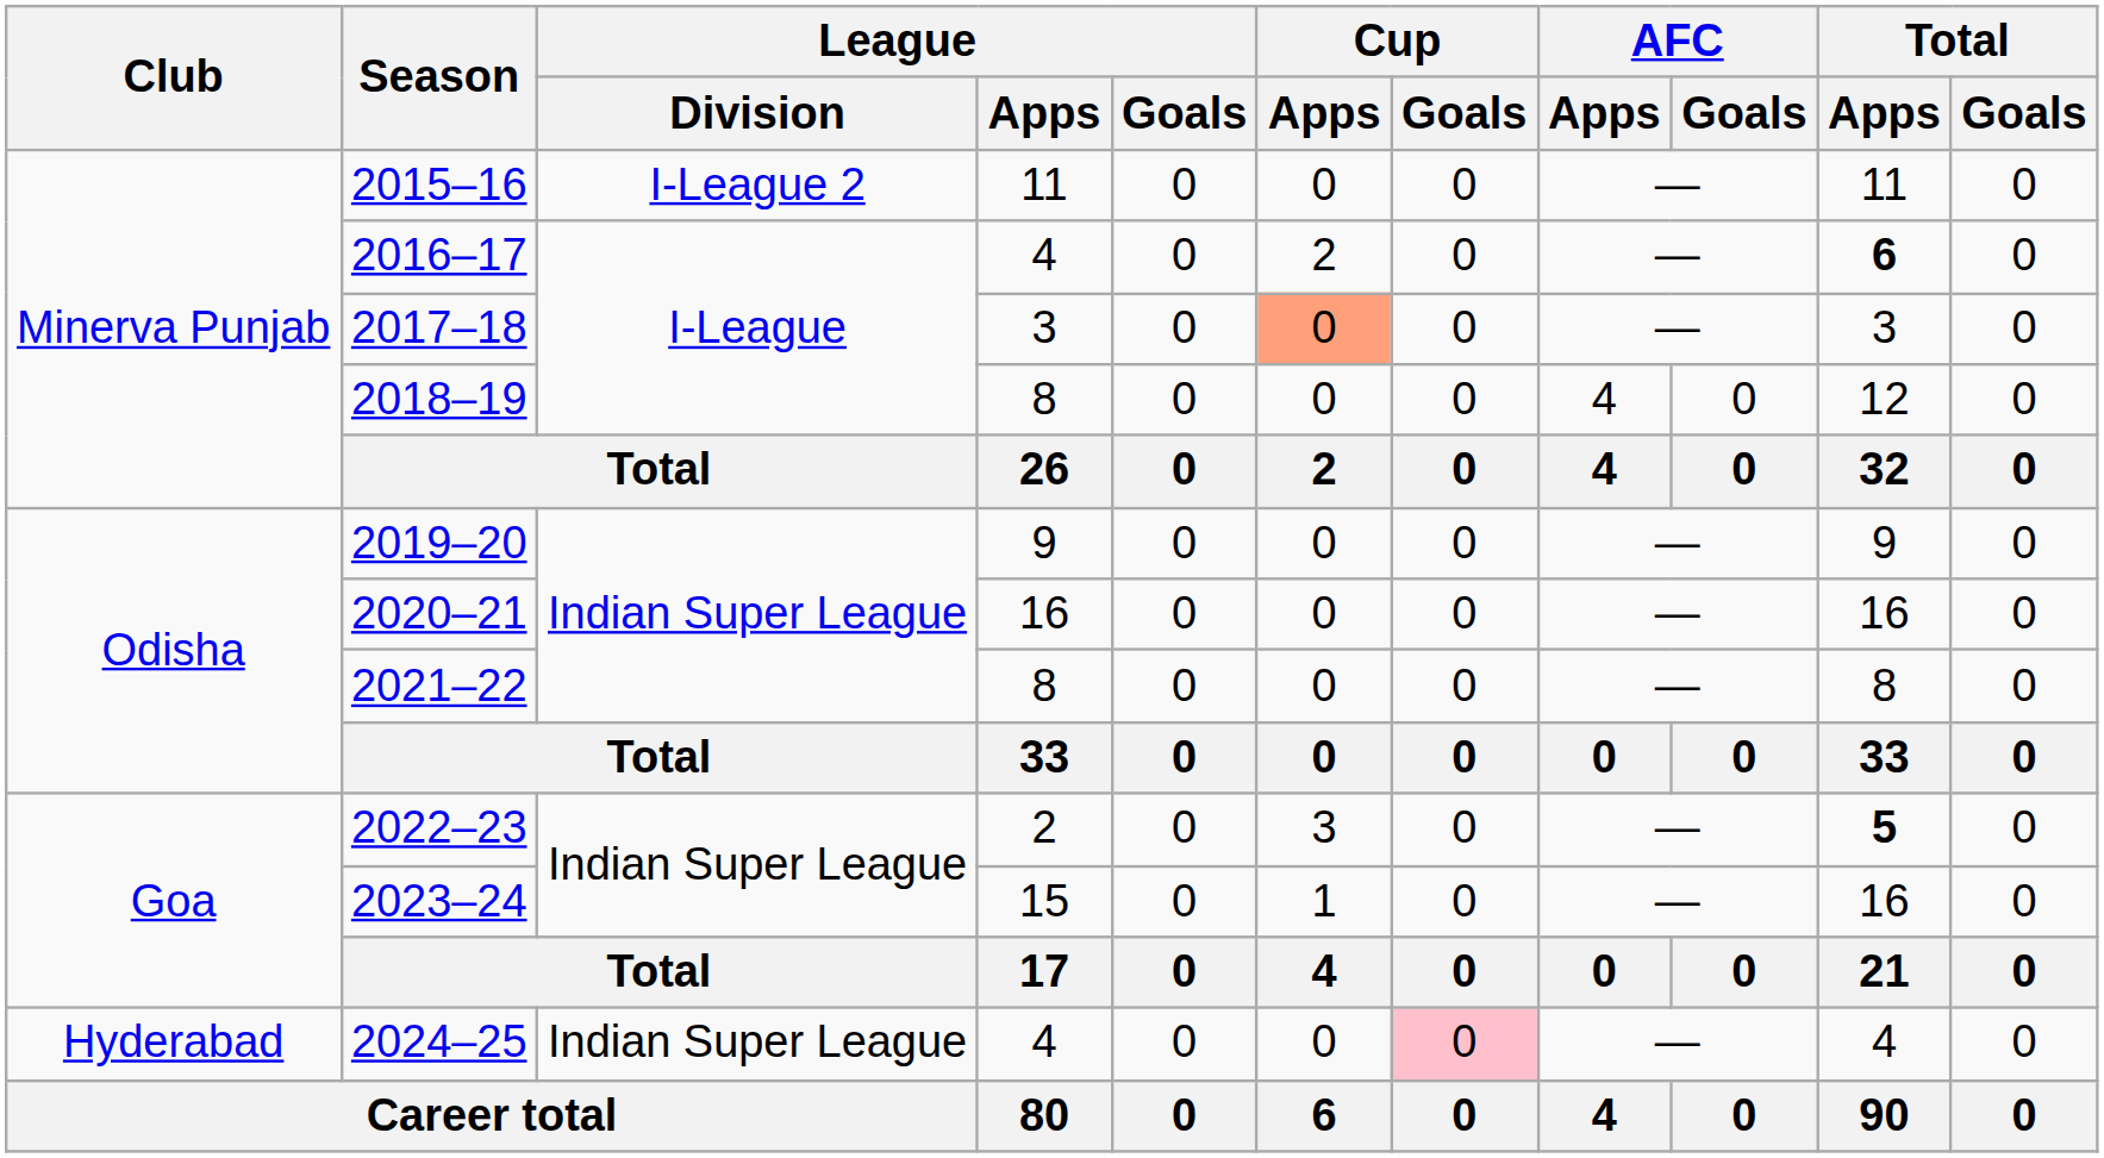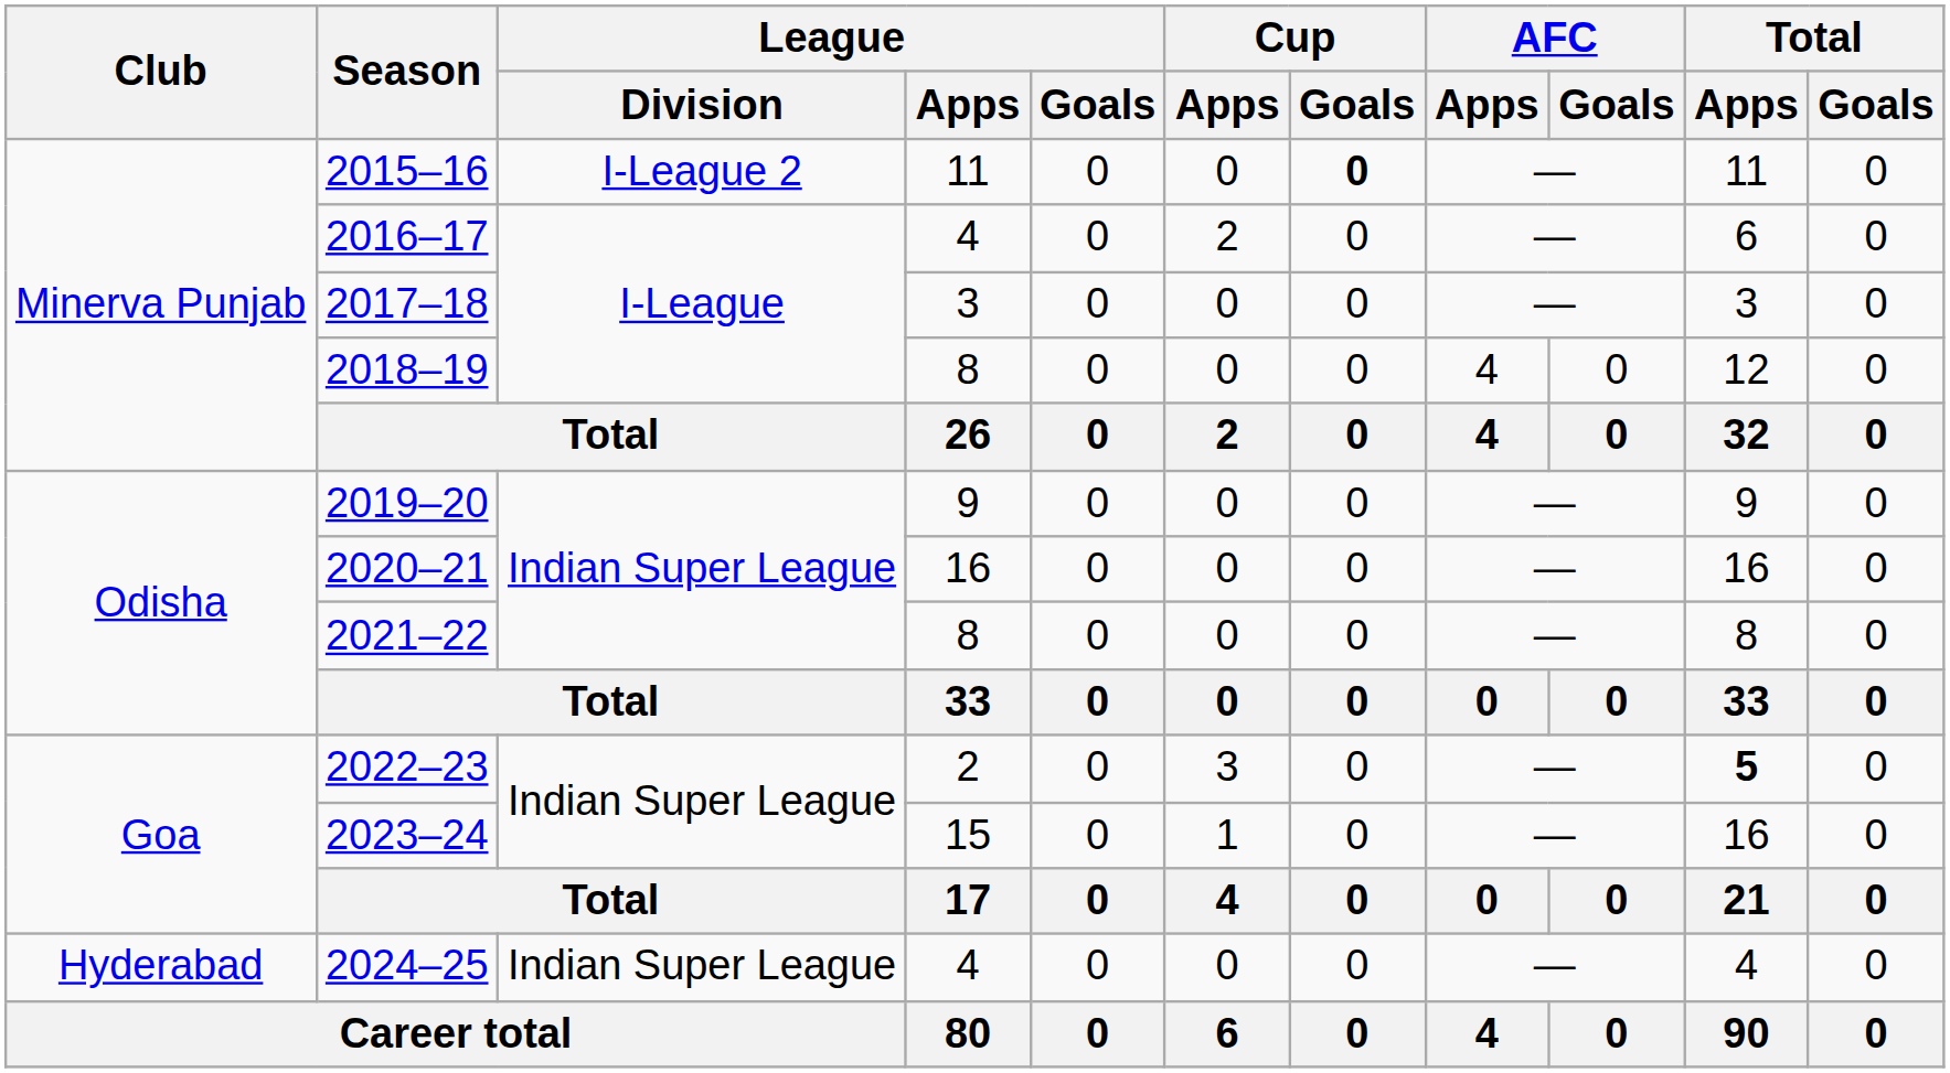2015–16 | Cup / Goals: normal -> bold
2016–17 | Total / Apps: bold -> normal
2017–18 | Cup / Apps: lightsalmon background -> no background
2024–25 | Cup / Goals: pink background -> no background
